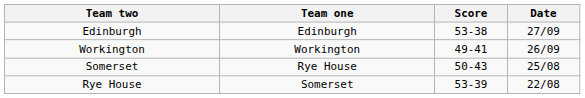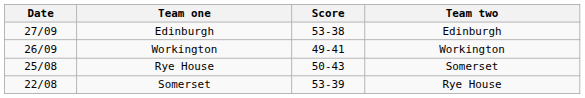columns swapped: Date <-> Team two
